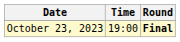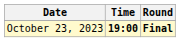October 23, 2023 | Time: normal -> bold
